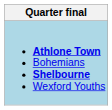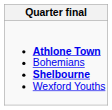row 2 | column 1: lightblue background -> no background
